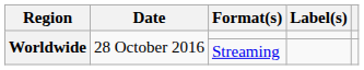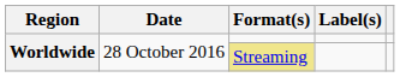Streaming | Format(s): no background -> khaki background
